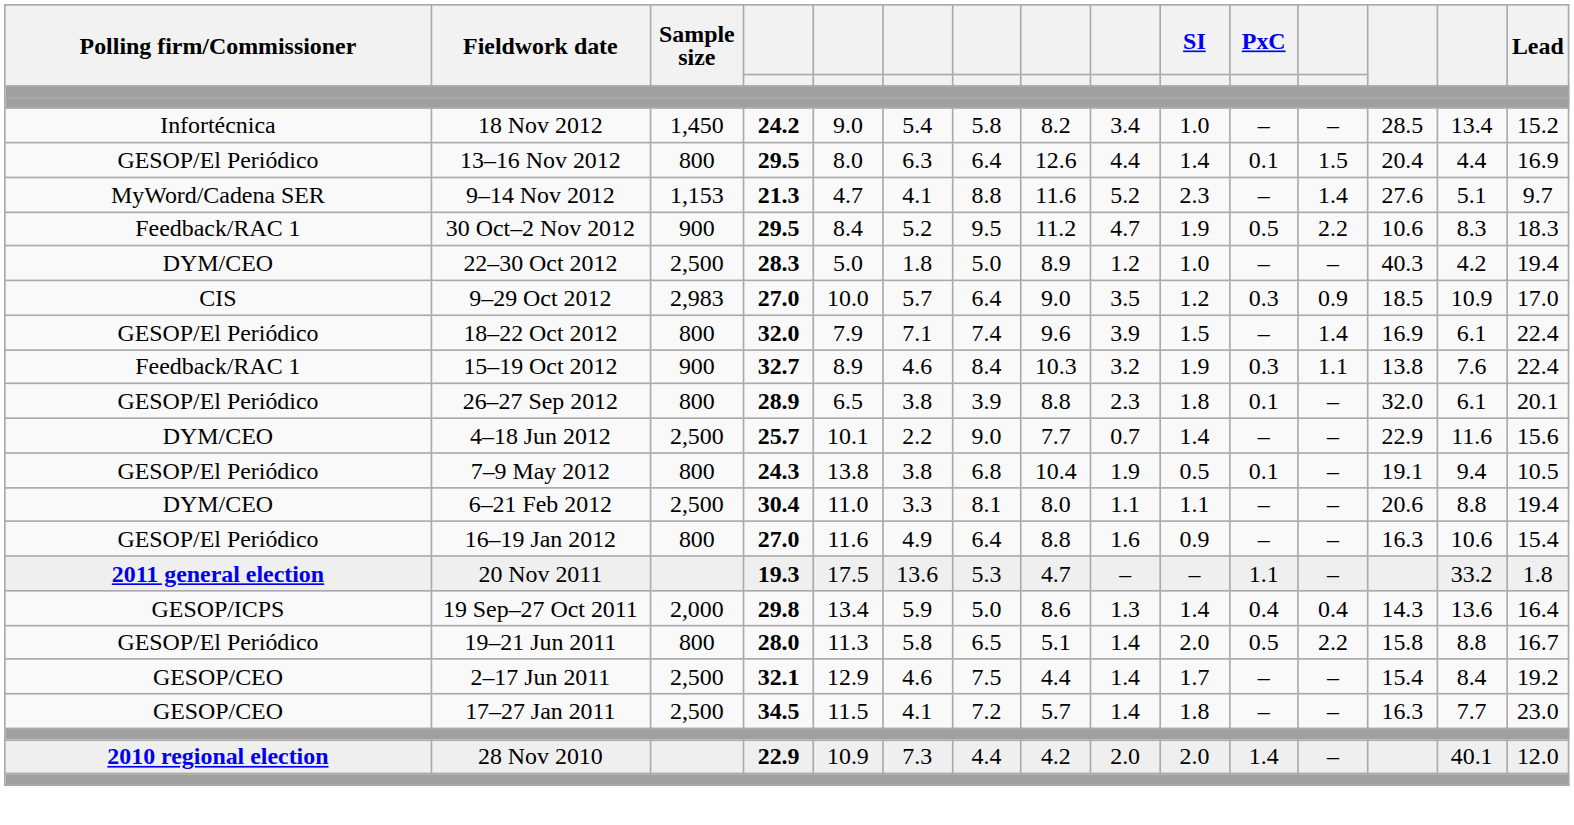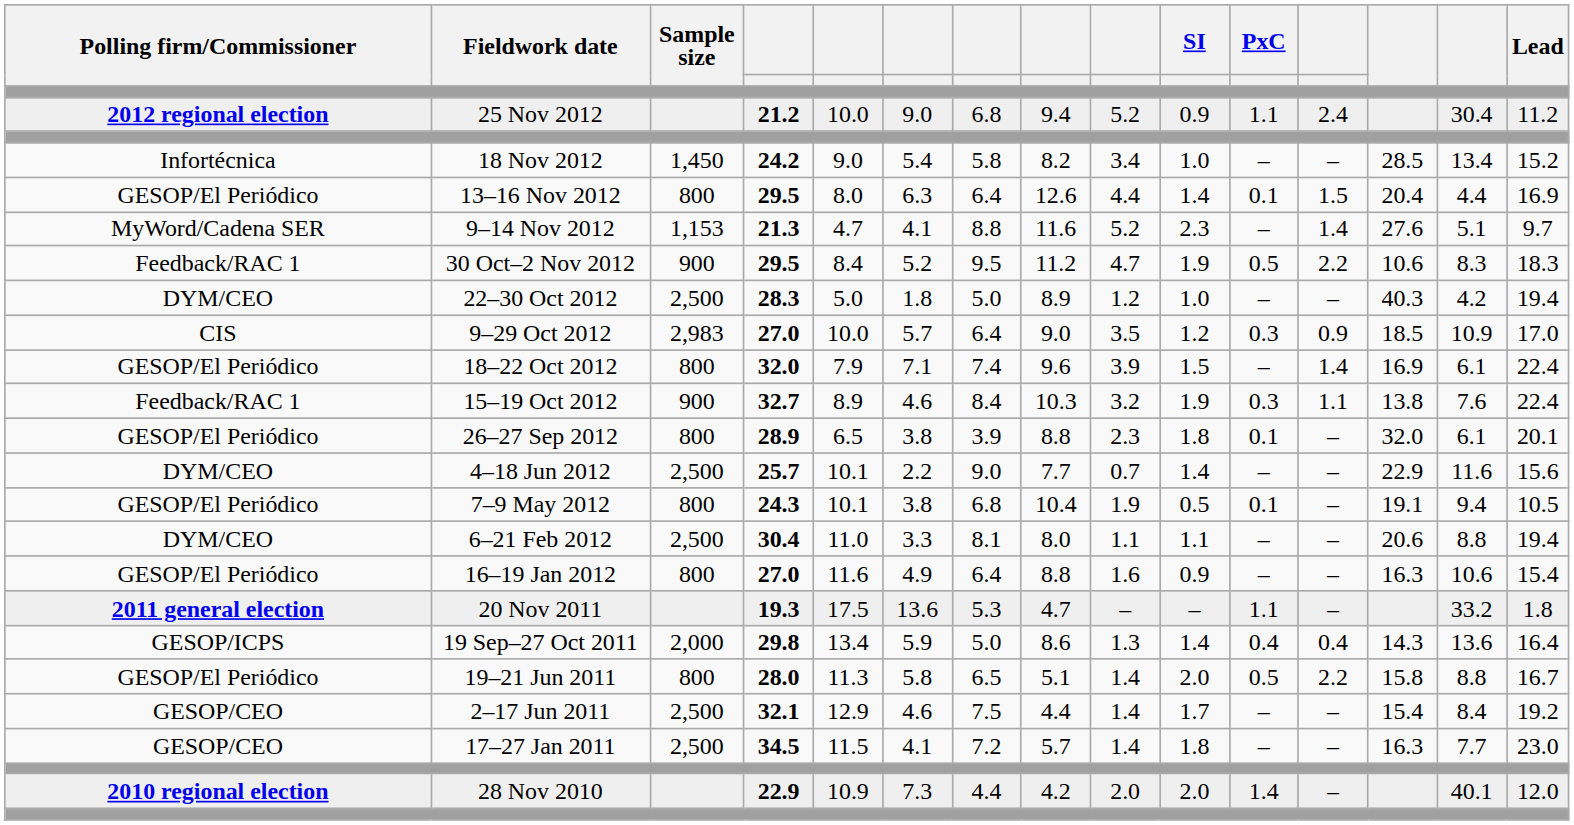+ row: 2012 regional election | 25 Nov 2012 | 21.2 | 10.0 | 9.0 | 6.8 | 9.4 | 5.2 | 0.9 | 1.1 | 2.4 | 30.4 | 11.2
7–9 May 2012 | column 5: 13.8 -> 10.1
